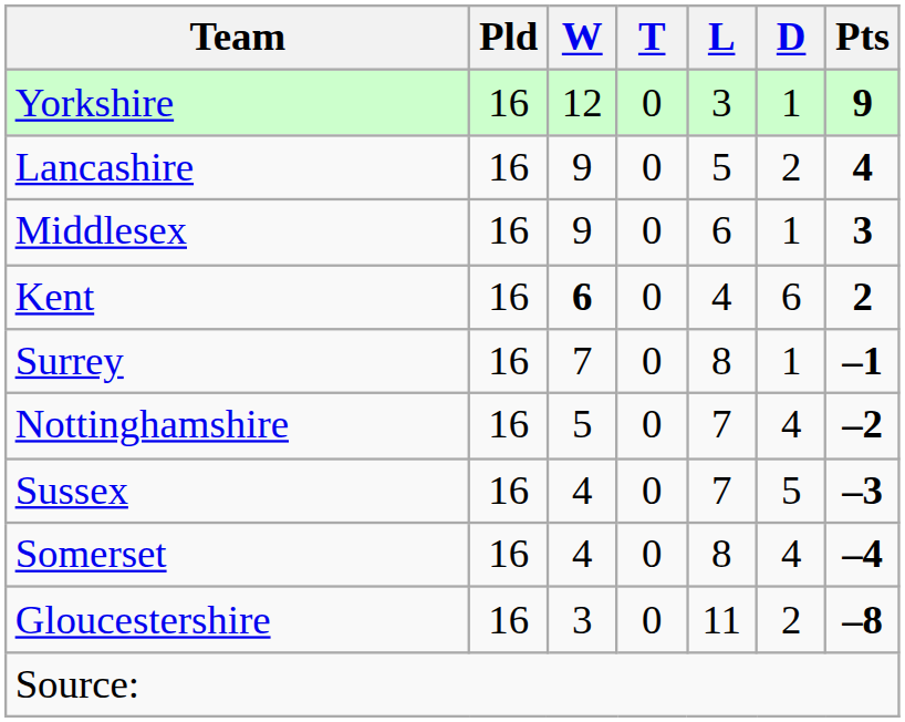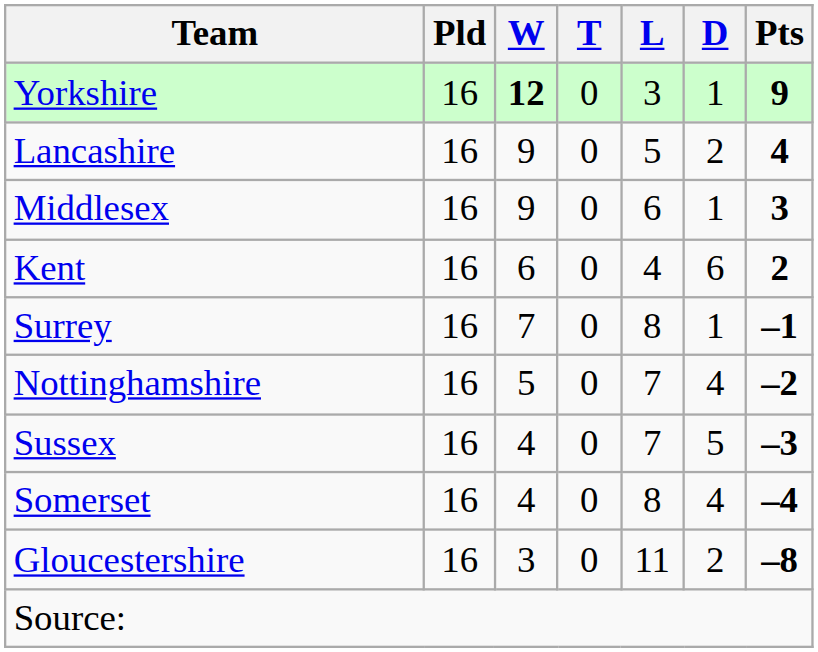Yorkshire | W: normal -> bold
Kent | W: bold -> normal
